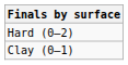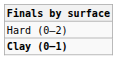row 3 | column 1: normal -> bold
